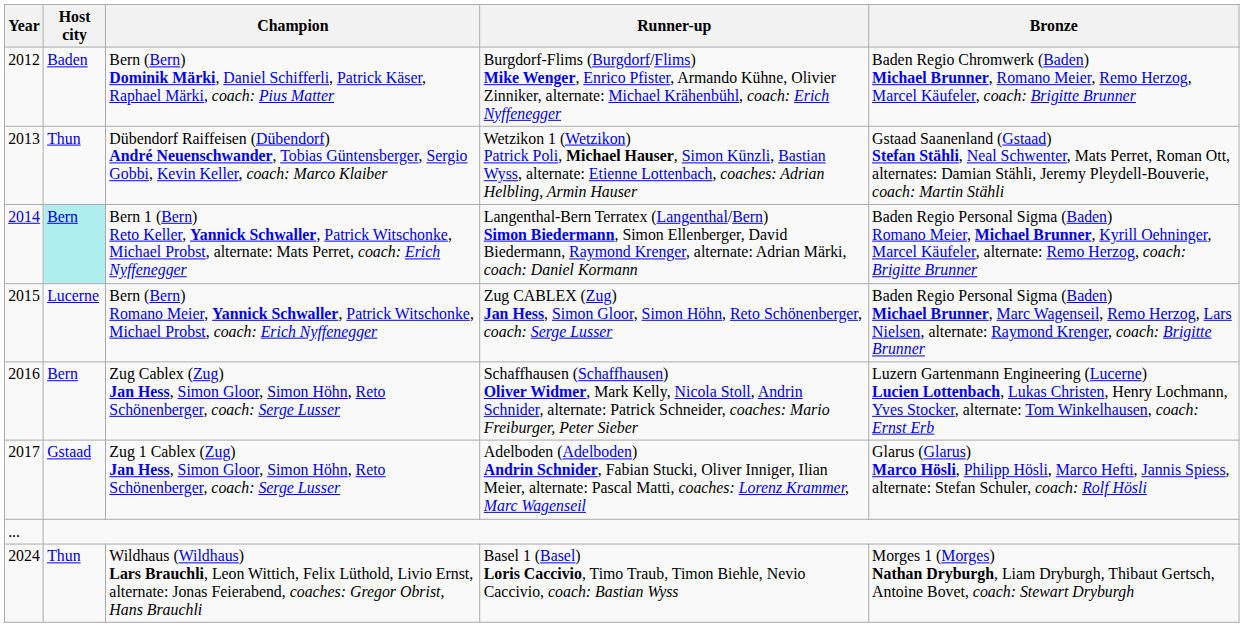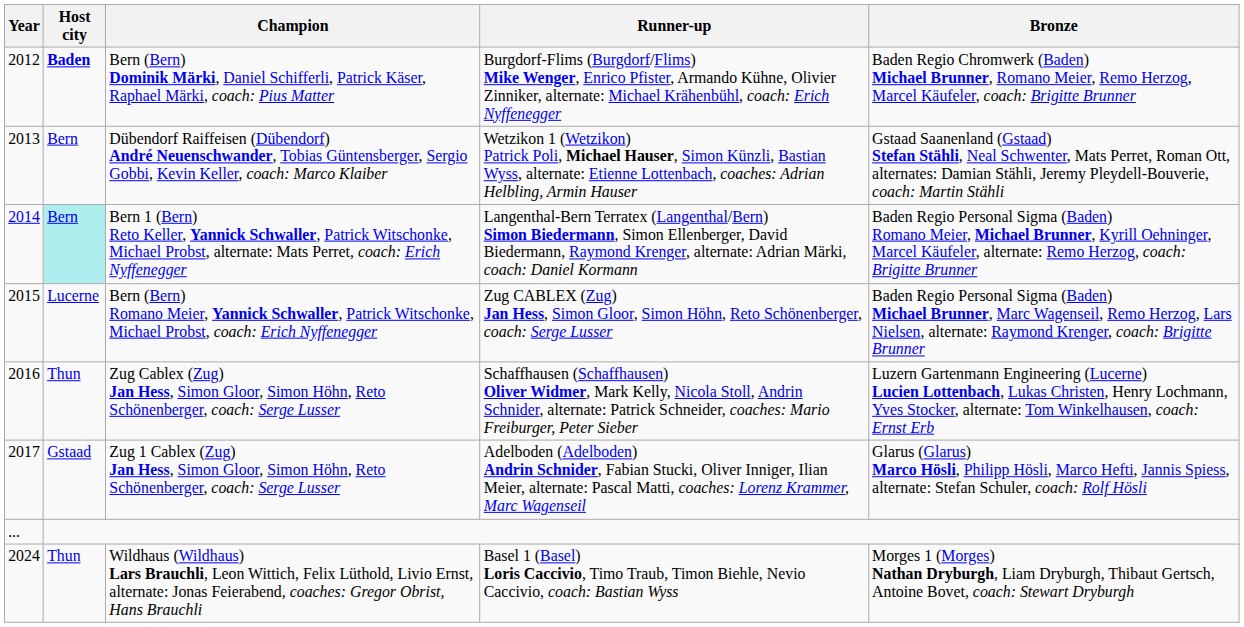row 2 | Host city: normal -> bold
row 3 | Host city: Thun -> Bern
row 6 | Host city: Bern -> Thun
